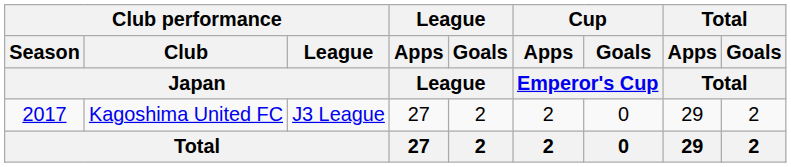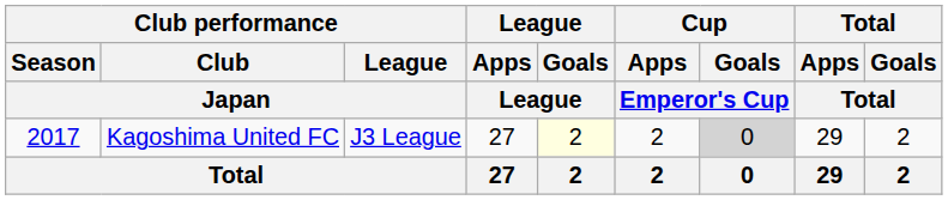Kagoshima United FC | League / Goals / League: no background -> lightyellow background
Kagoshima United FC | Cup / Goals / Emperor's Cup: no background -> lightgrey background
